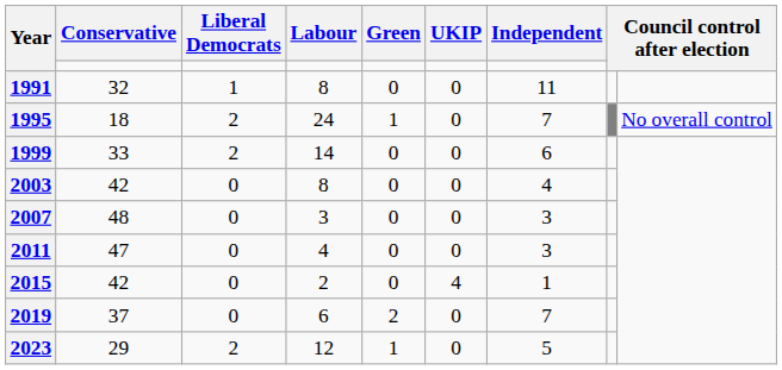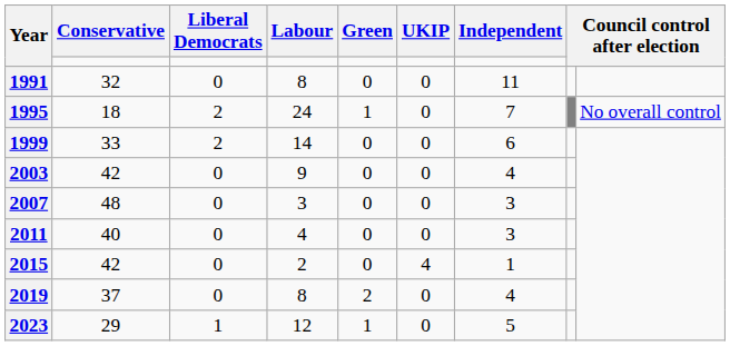1991 | Liberal Democrats: 1 -> 0
2003 | Labour: 8 -> 9
2011 | Conservative: 47 -> 40
2019 | Labour: 6 -> 8
2019 | Independent: 7 -> 4
2023 | Liberal Democrats: 2 -> 1
